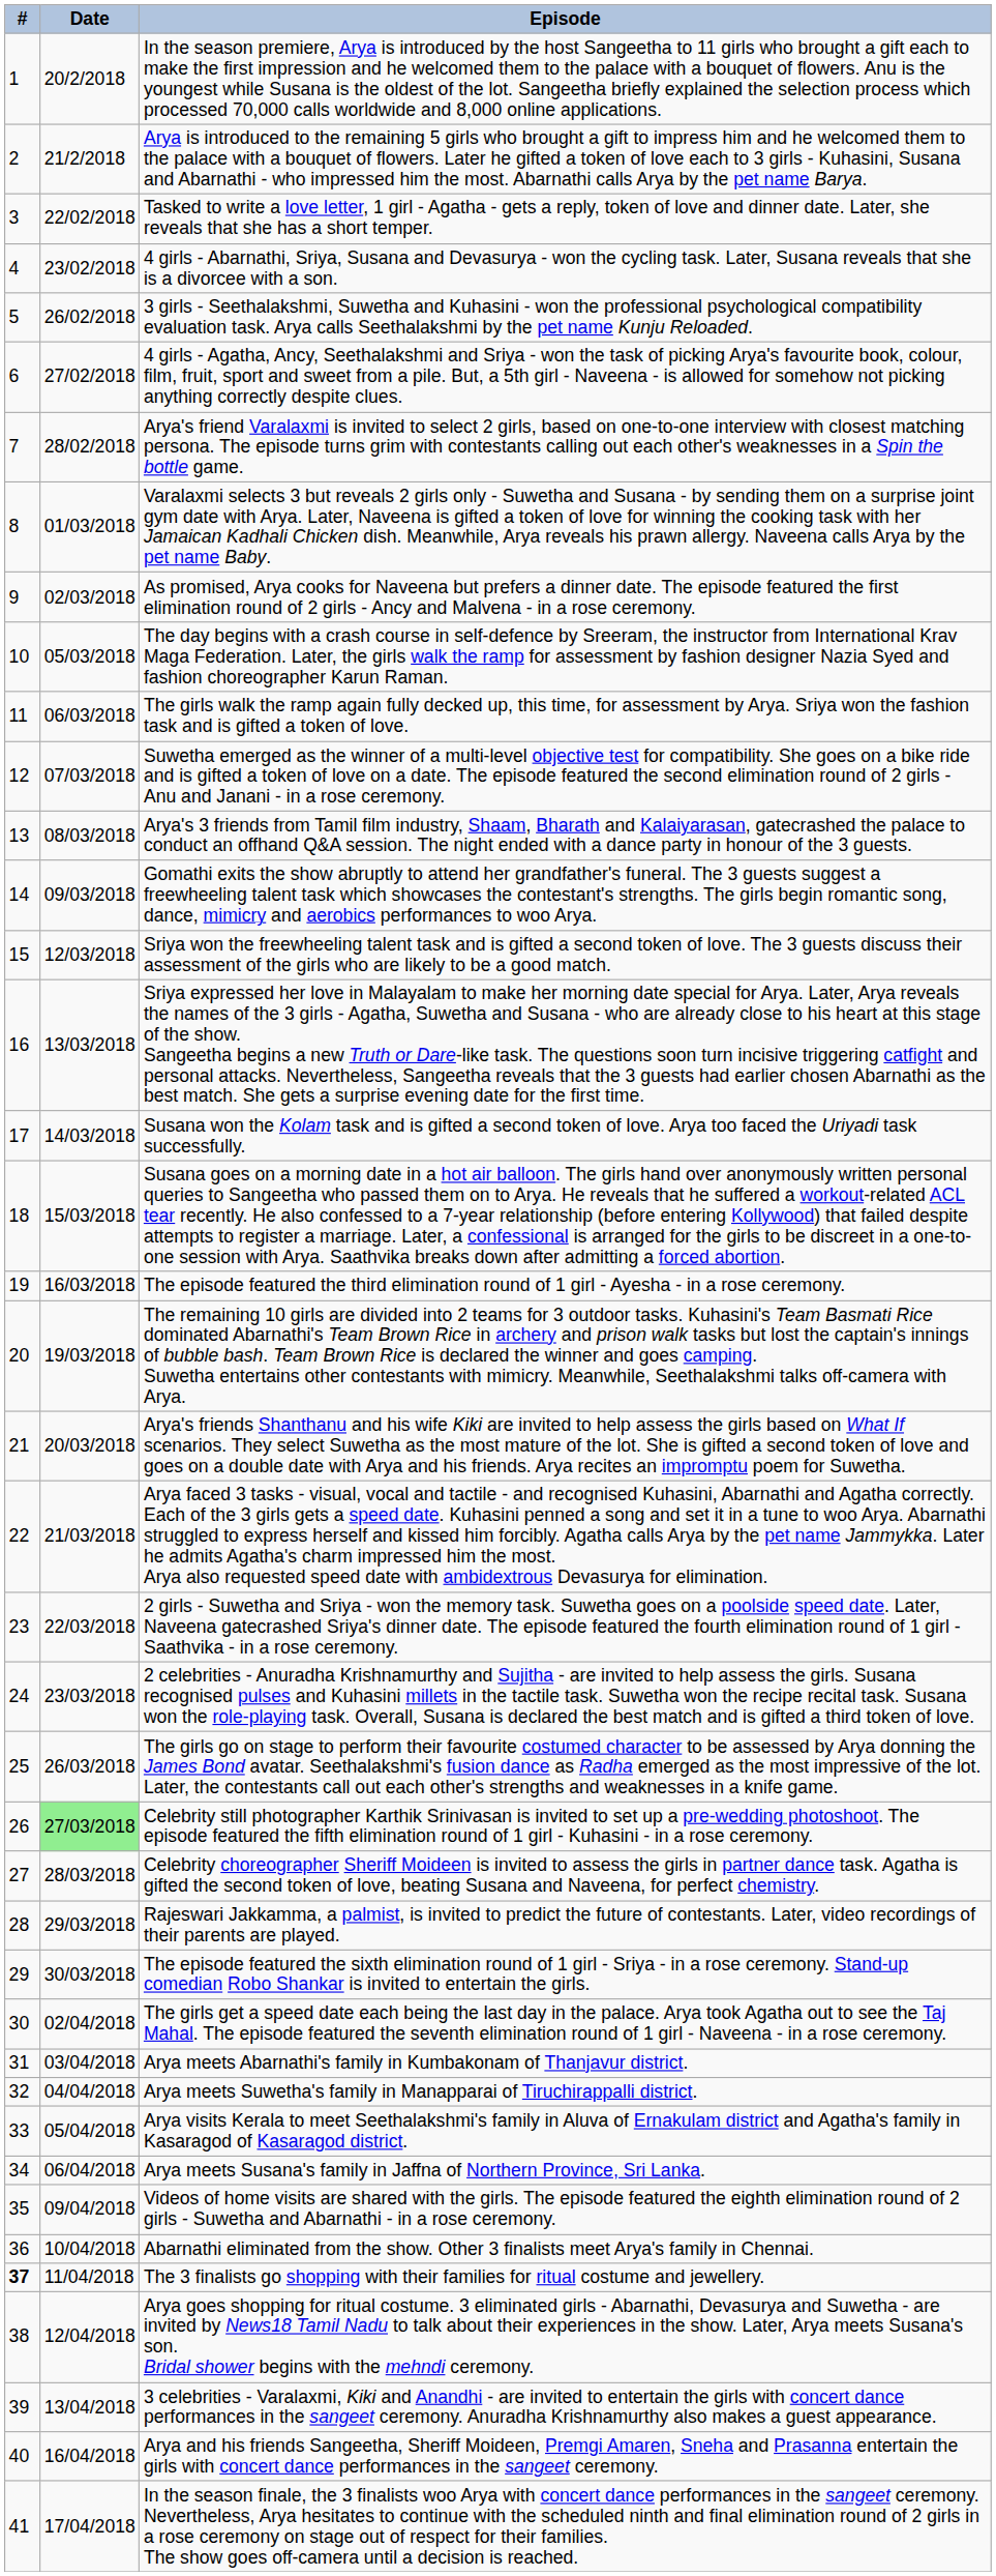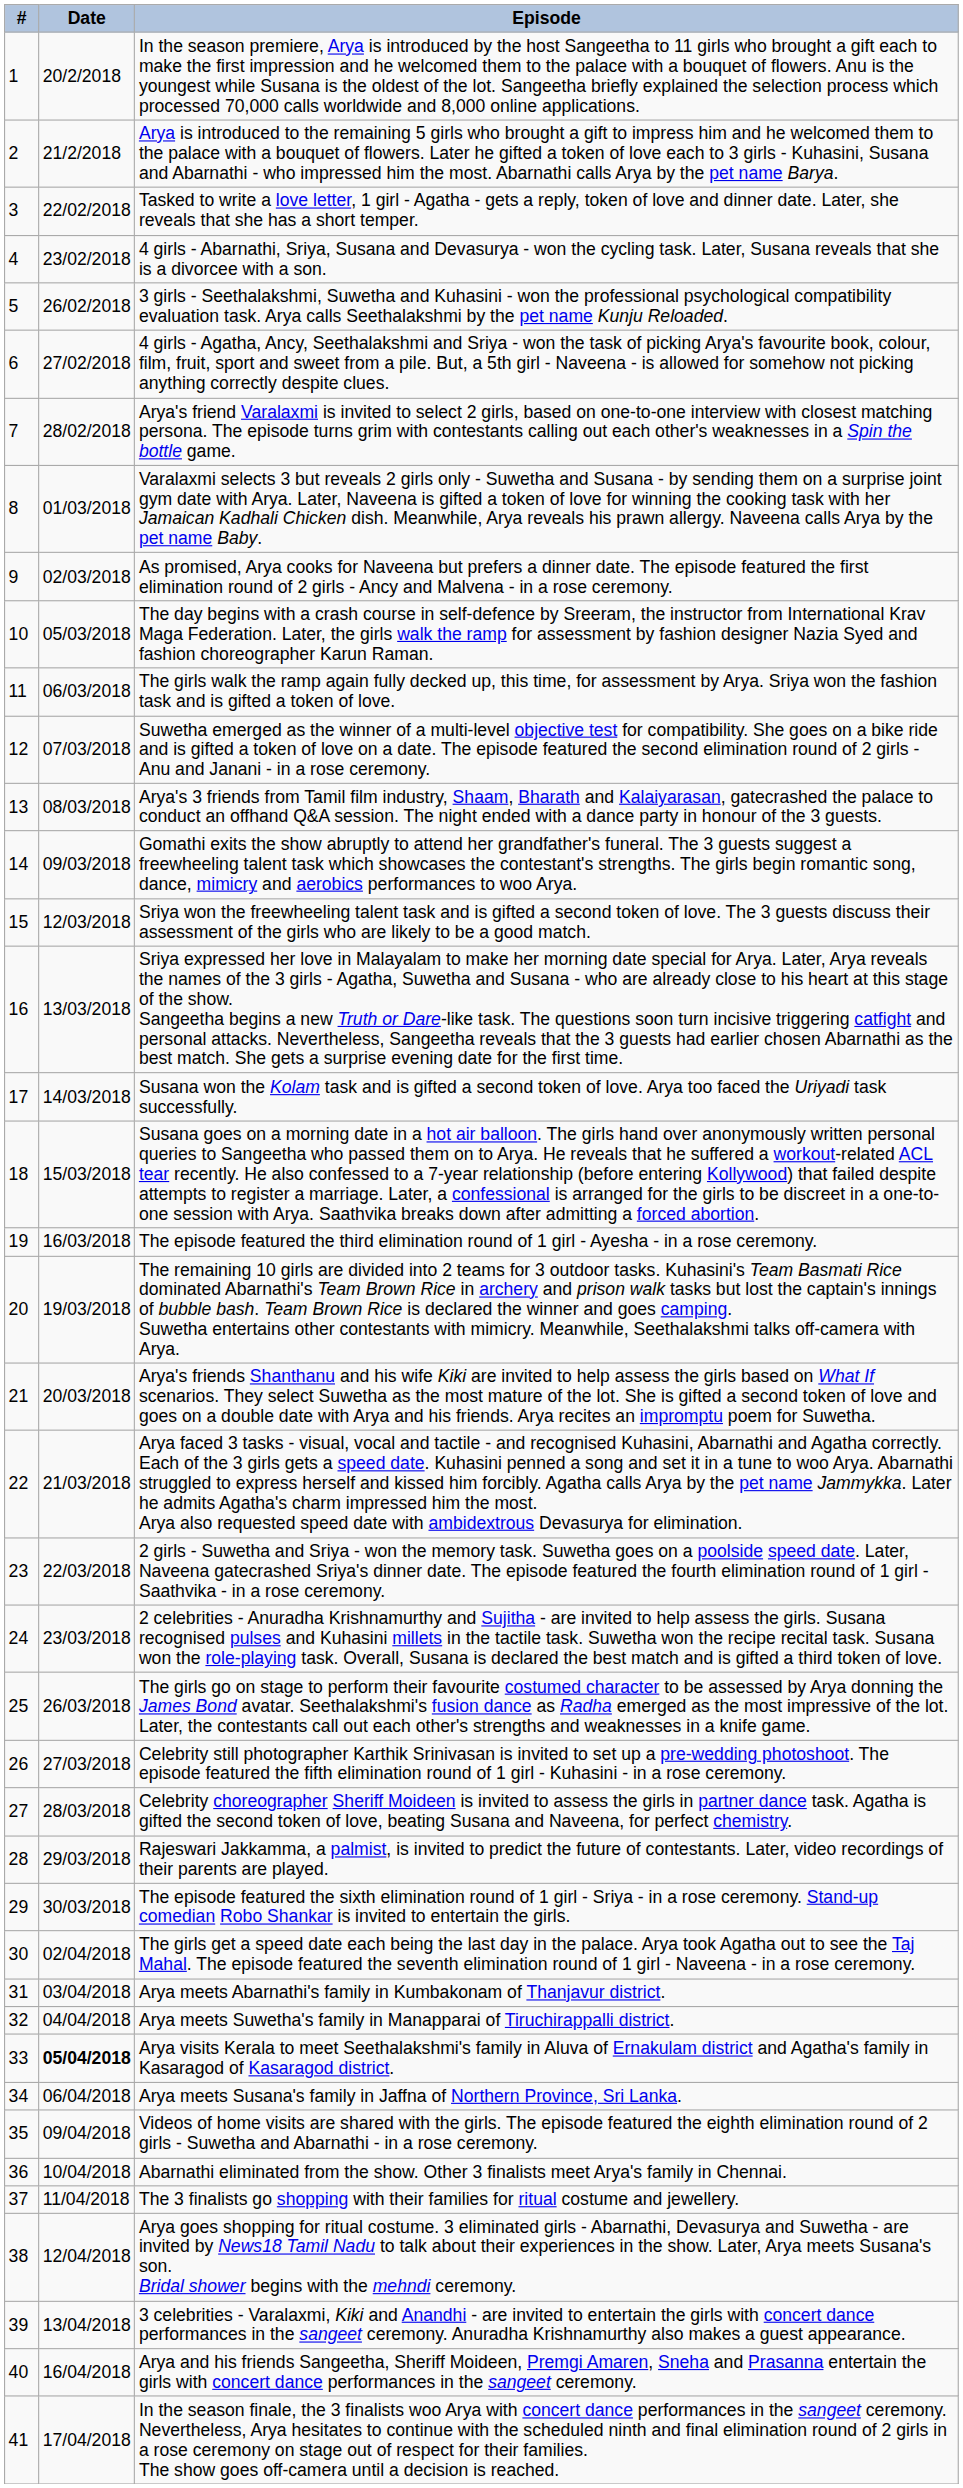row 27 | Date: lightgreen background -> no background
row 34 | Date: normal -> bold
row 38 | #: bold -> normal
